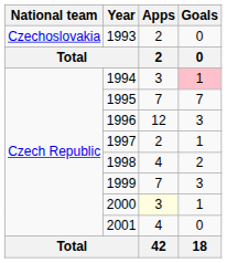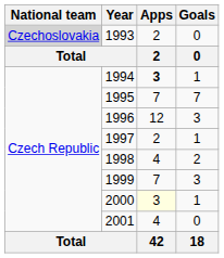1993 | National team: no background -> lightgrey background
1994 | Apps: normal -> bold
1994 | Goals: pink background -> no background
